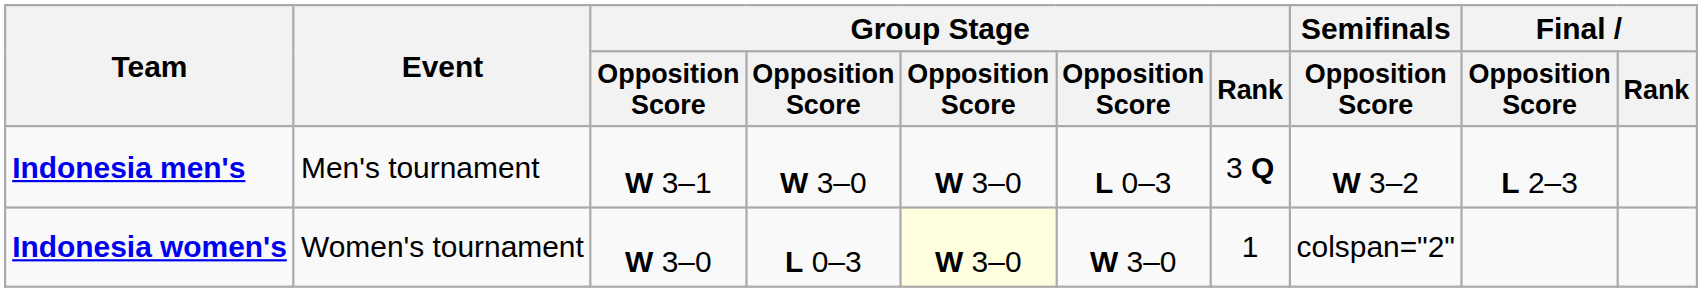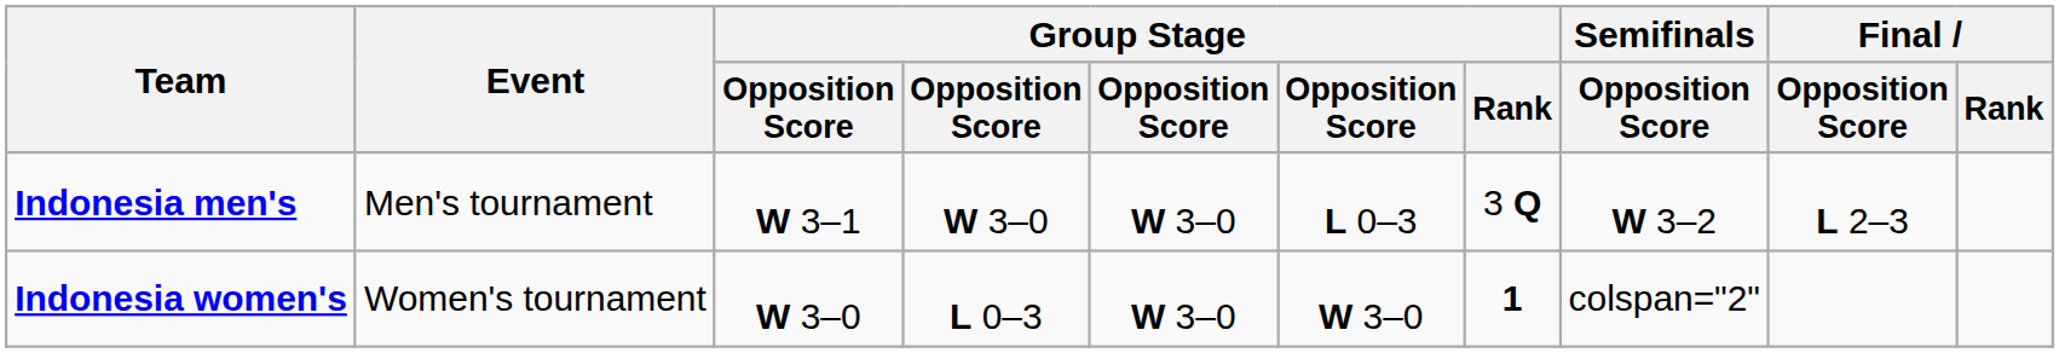Indonesia women's | column 5: lightyellow background -> no background
Indonesia women's | Group Stage / Rank: normal -> bold
